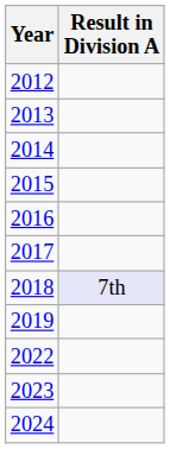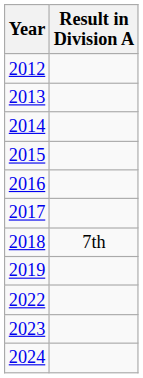2018 | Result in Division A: lavender background -> no background
